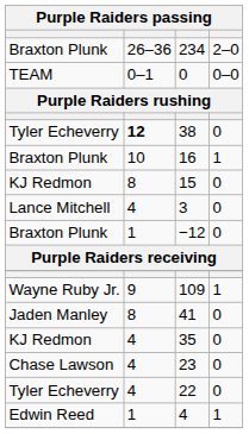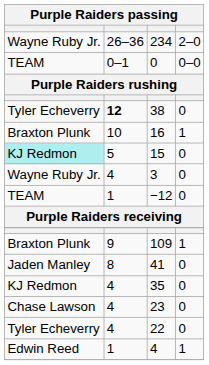234 | column 1: Braxton Plunk -> Wayne Ruby Jr.
15 | column 1: no background -> paleturquoise background
15 | column 2: 8 -> 5
3 | column 1: Lance Mitchell -> Wayne Ruby Jr.
−12 | column 1: Braxton Plunk -> TEAM
109 | column 1: Wayne Ruby Jr. -> Braxton Plunk
